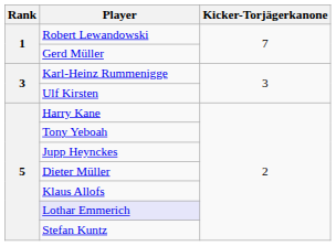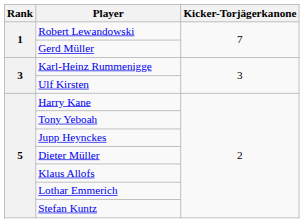Lothar Emmerich | Player: lavender background -> no background
